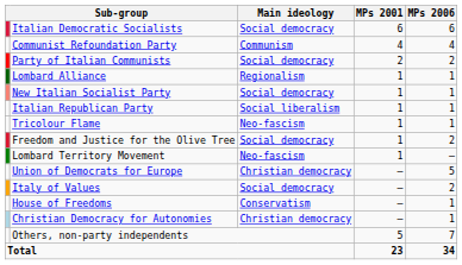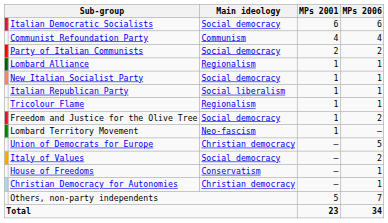Tricolour Flame | Main ideology: Neo-fascism -> Regionalism
